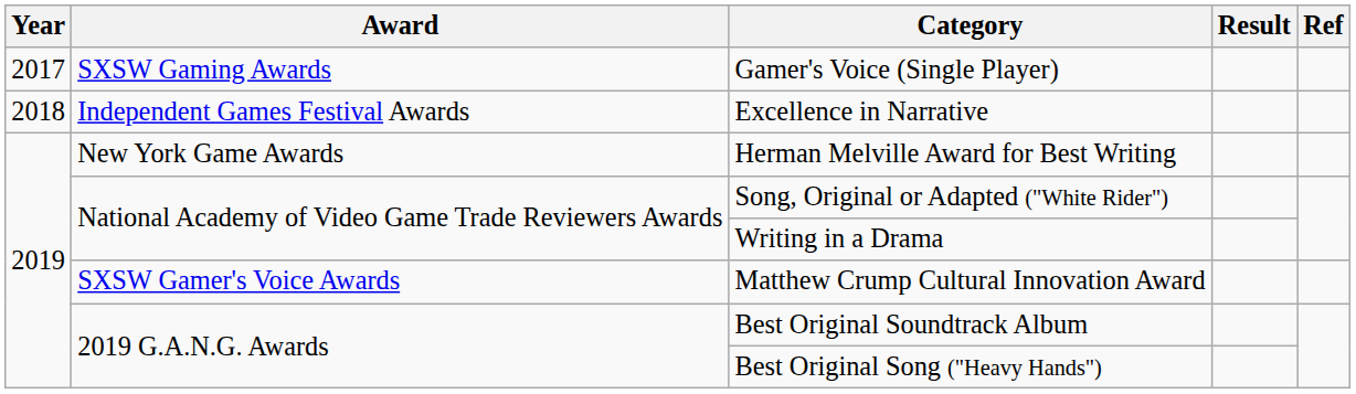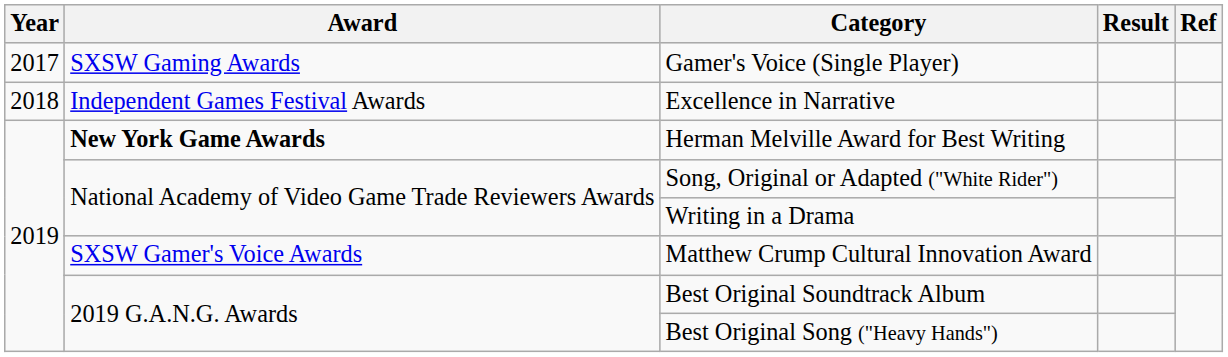Herman Melville Award for Best Writing | Award: normal -> bold
